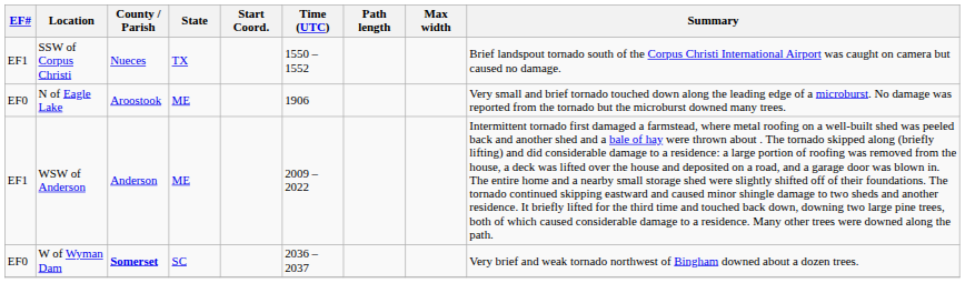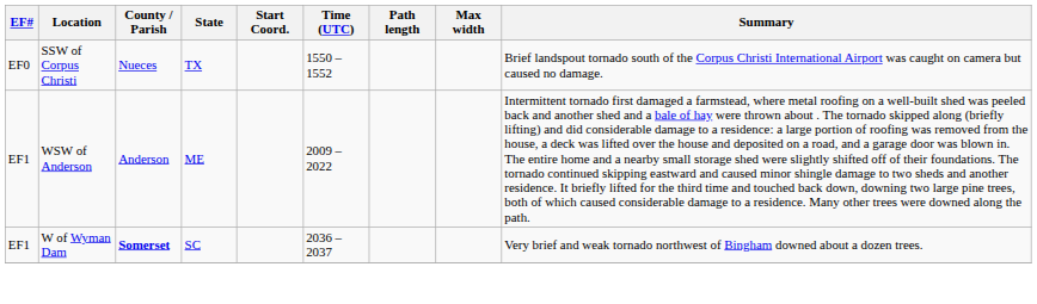SSW of Corpus Christi | EF#: EF1 -> EF0
- row: EF0 | N of Eagle Lake | Aroostook | ME | 1906 | Very small and brief tornado touched down along the leading edge of a microburst. No damage was reported from the tornado but the microburst downed many trees.
W of Wyman Dam | EF#: EF0 -> EF1
